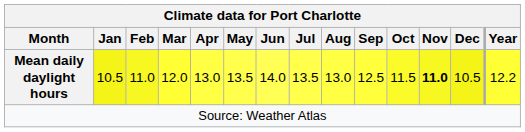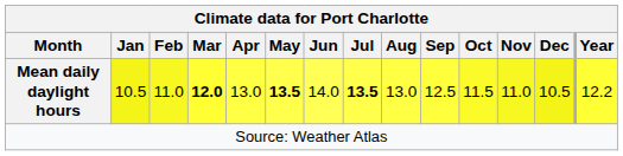row 3 | Mar: normal -> bold
row 3 | May: normal -> bold
row 3 | Jul: normal -> bold
row 3 | Nov: bold -> normal
